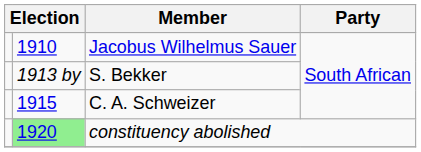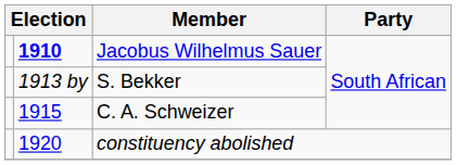Jacobus Wilhelmus Sauer | column 2: normal -> bold
constituency abolished | column 2: lightgreen background -> no background
